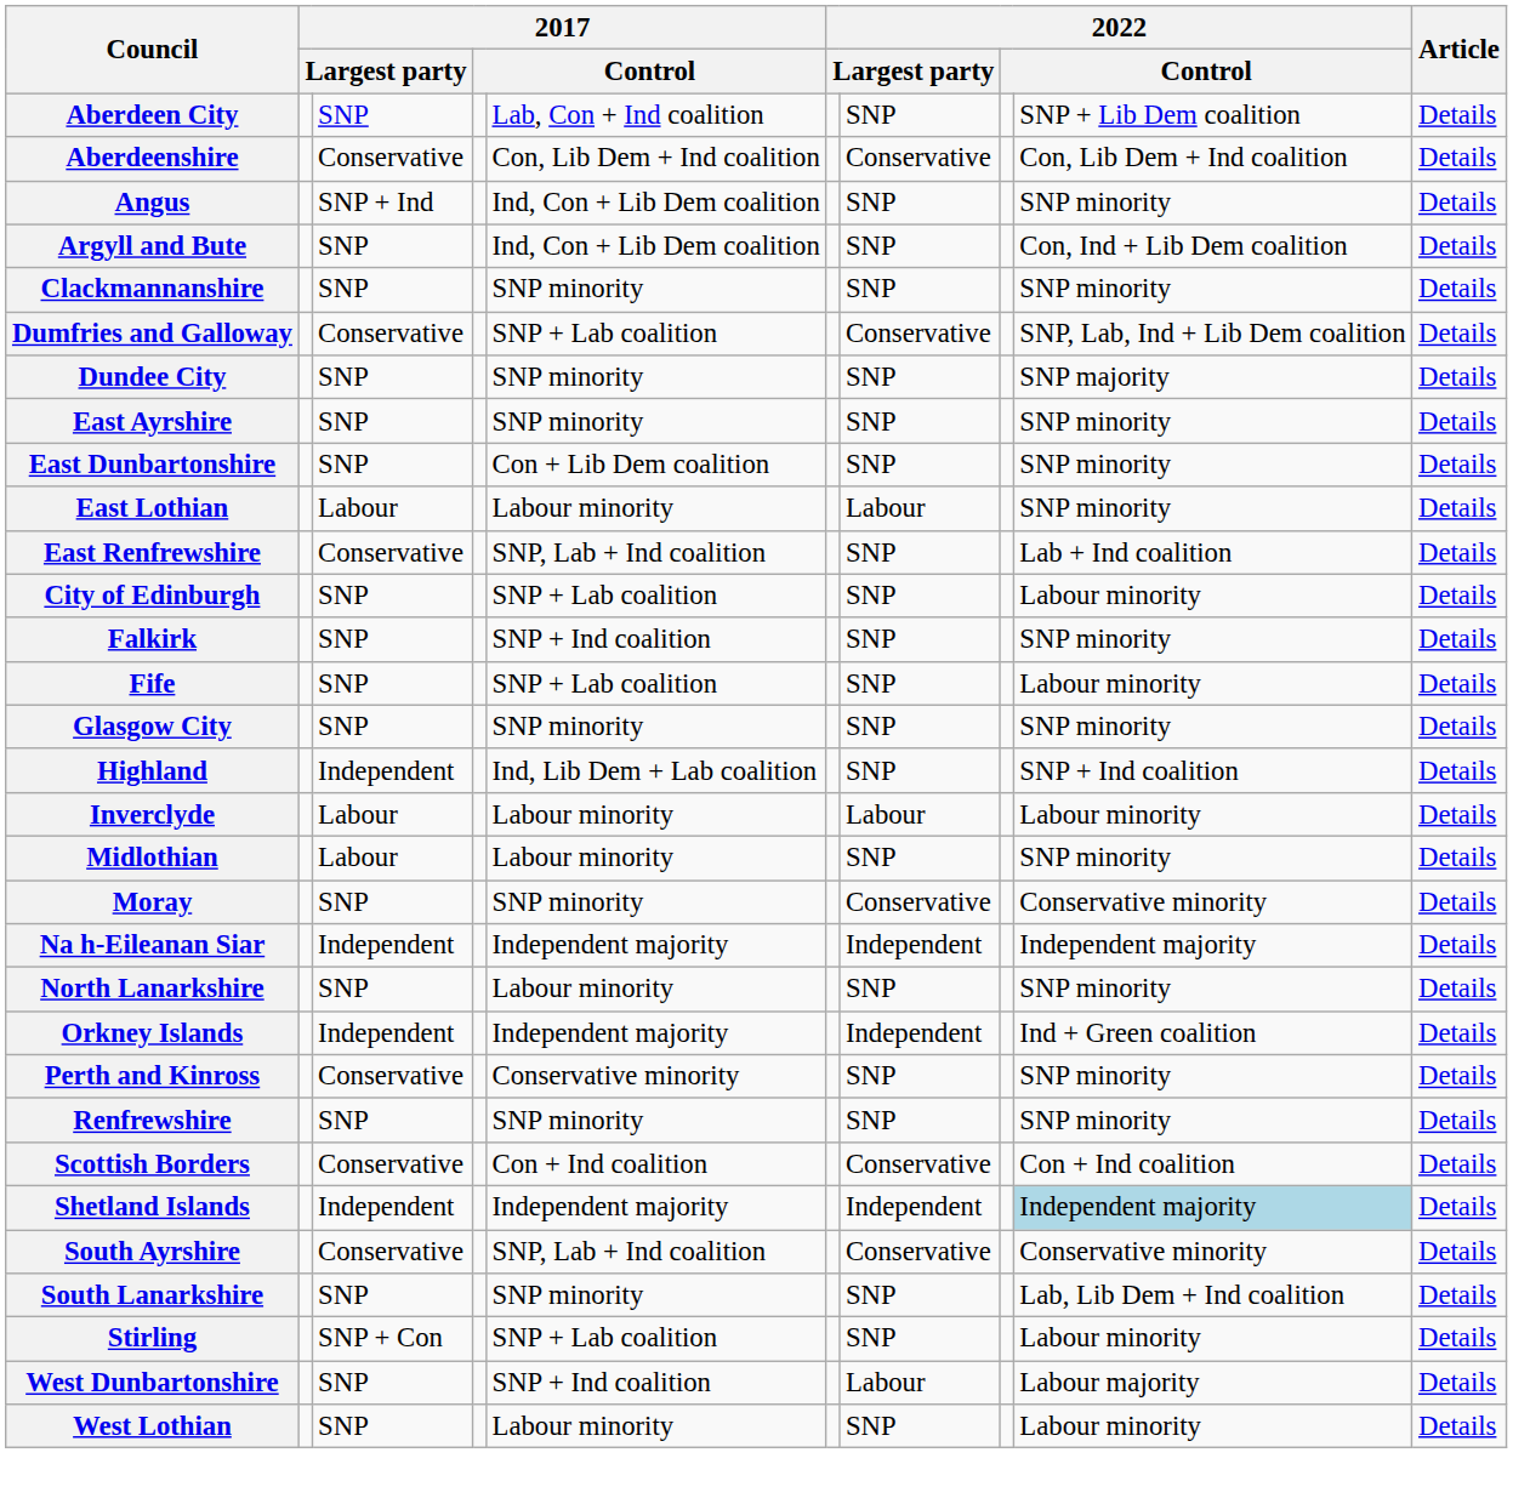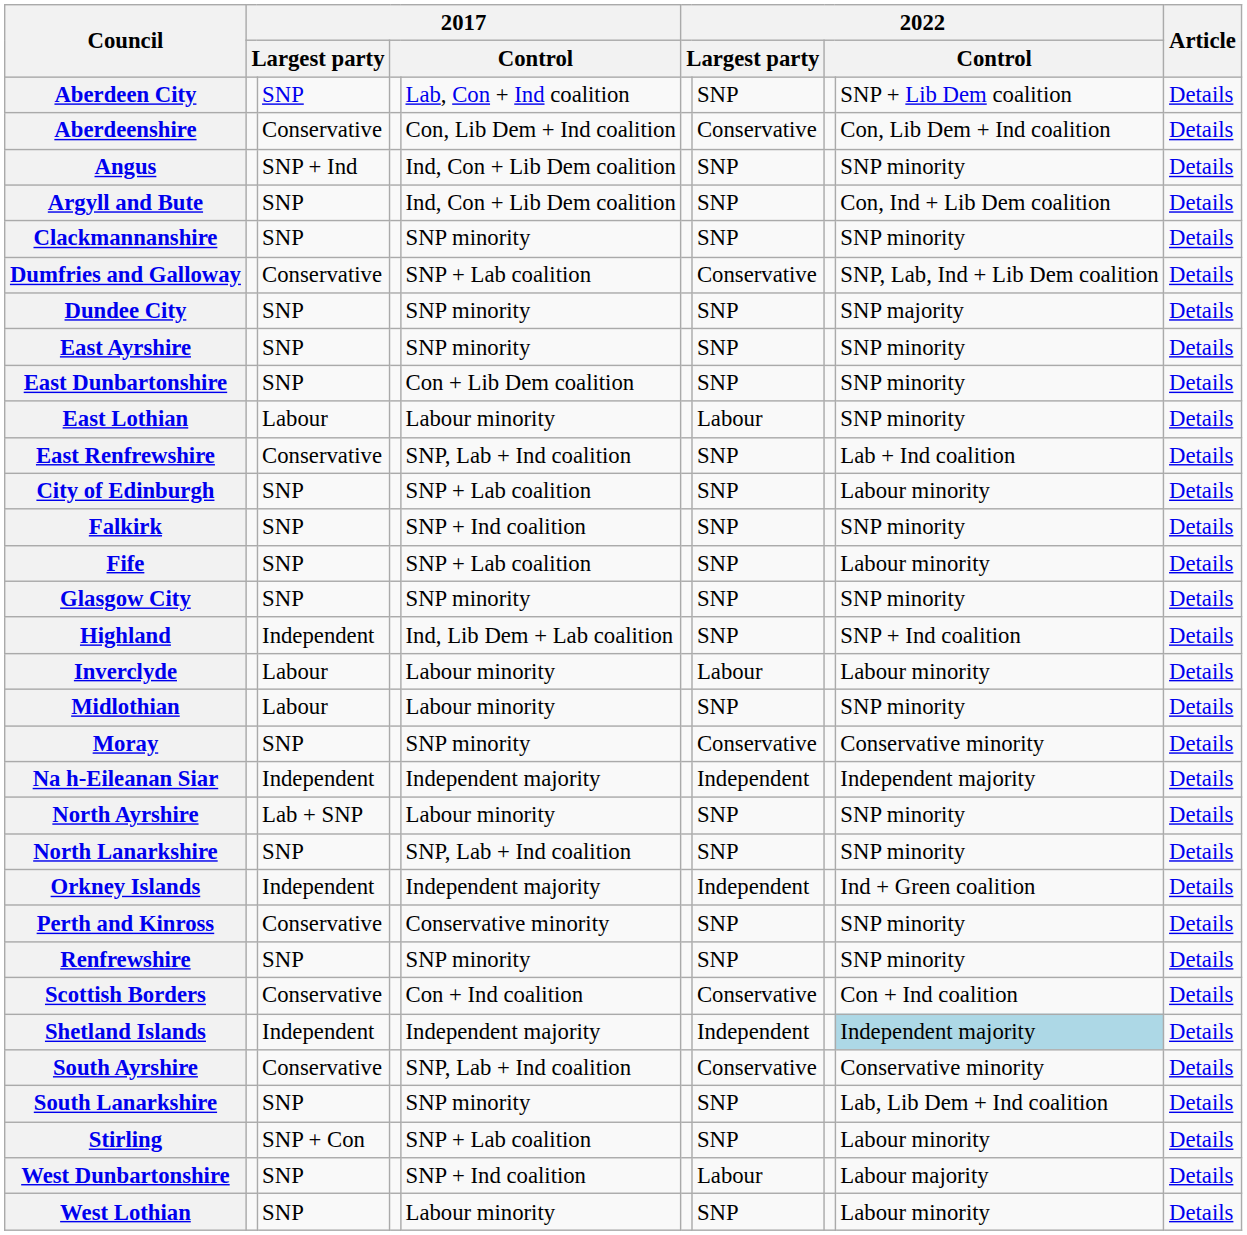+ row: North Ayrshire | Lab + SNP | Labour minority | SNP | SNP minority | Details
North Lanarkshire | column 5: Labour minority -> SNP, Lab + Ind coalition
